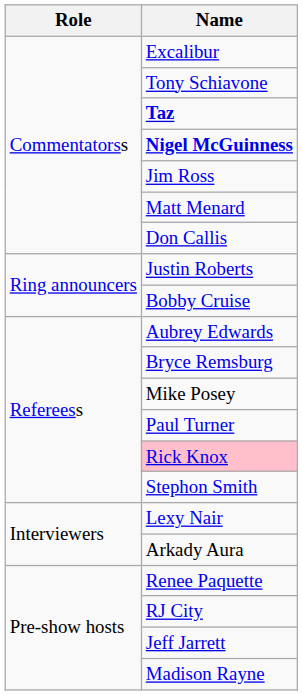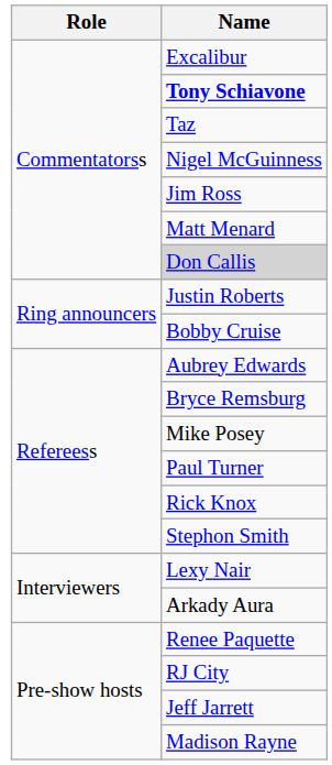Tony Schiavone | Name: normal -> bold
Taz | Name: bold -> normal
Nigel McGuinness | Name: bold -> normal
Don Callis | Name: no background -> lightgrey background
Rick Knox | Name: pink background -> no background
